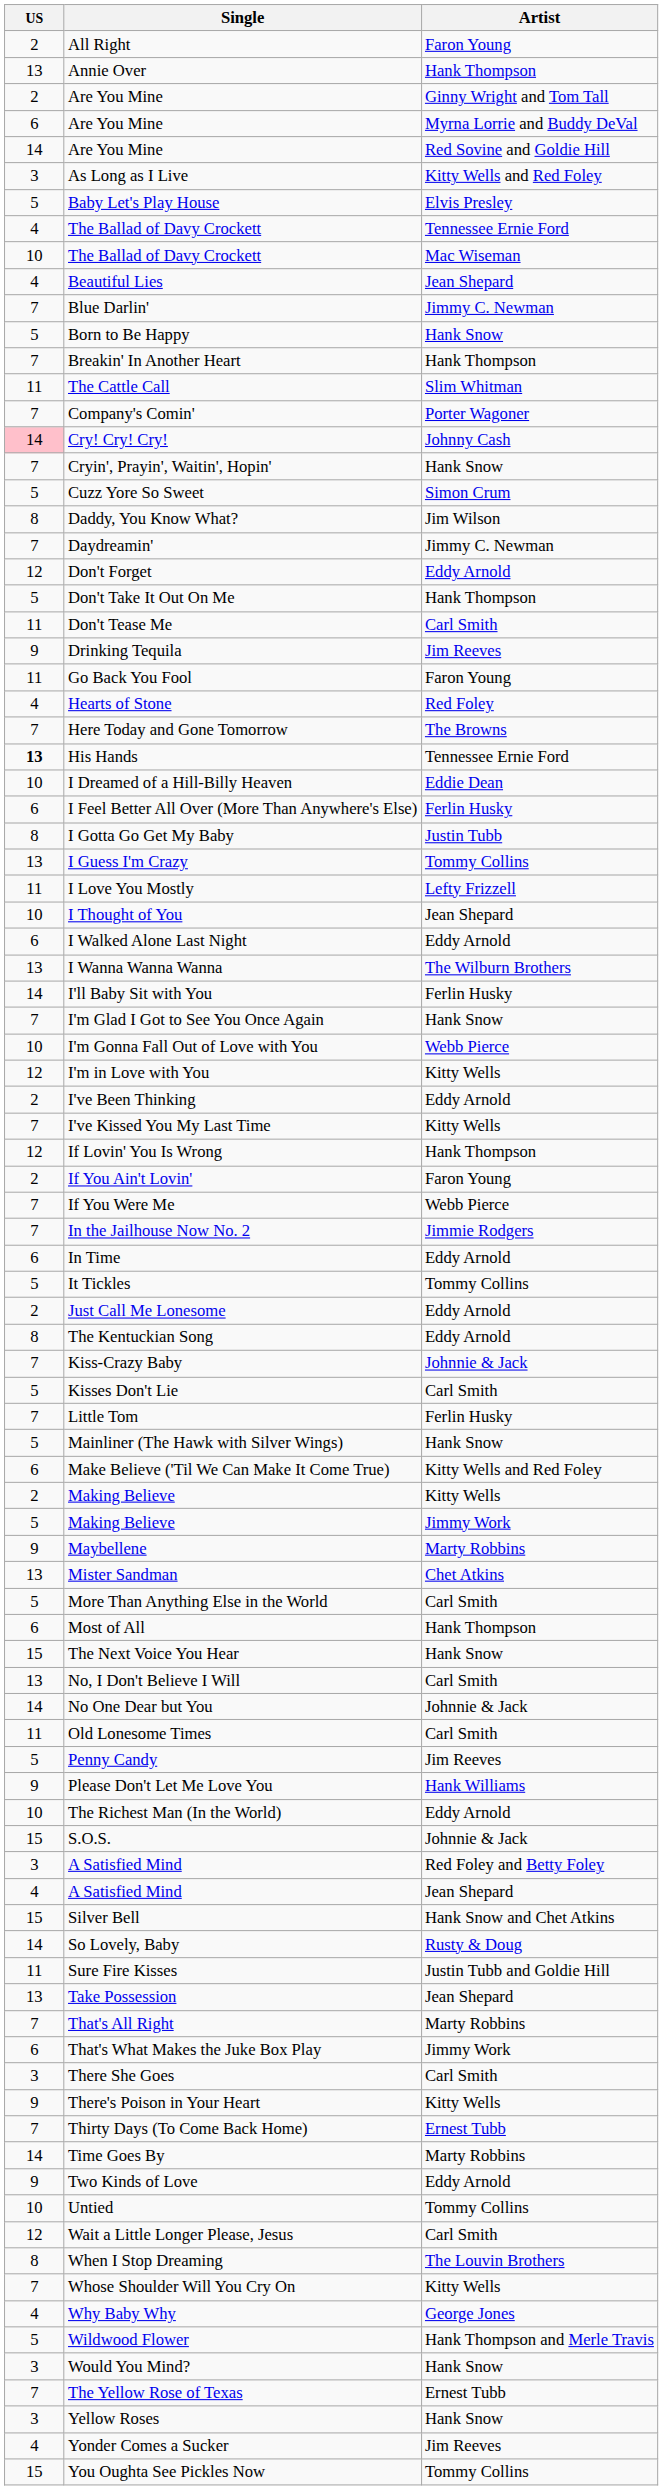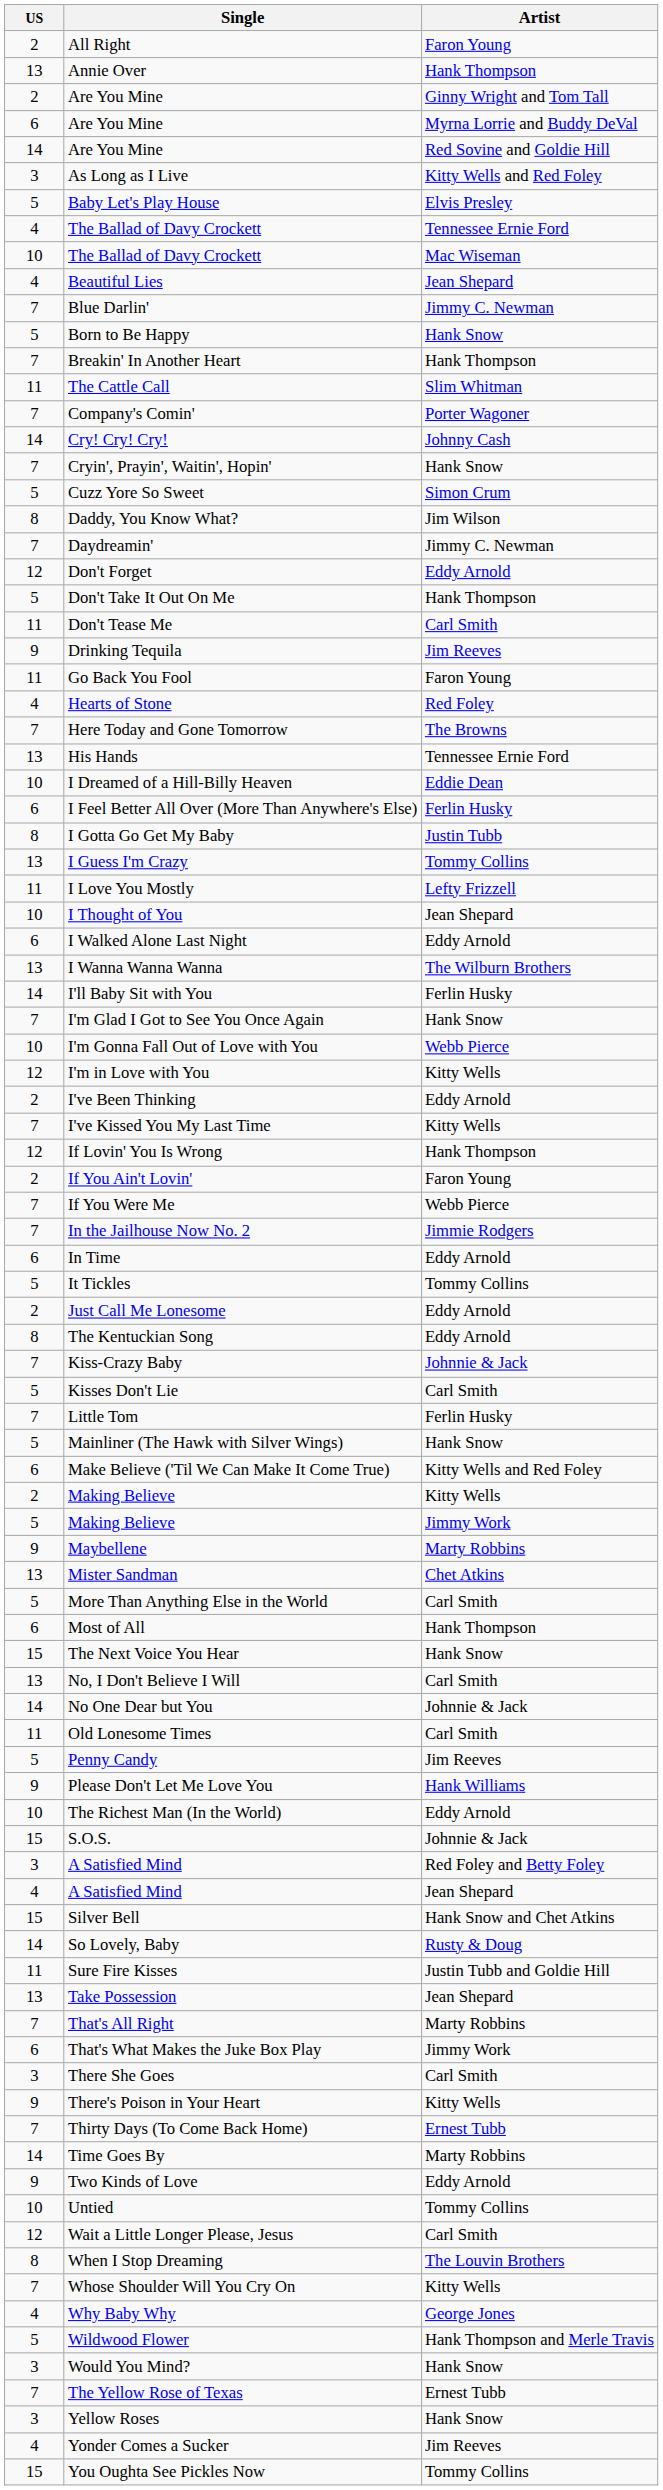Cry! Cry! Cry! | US: pink background -> no background
His Hands | US: bold -> normal
